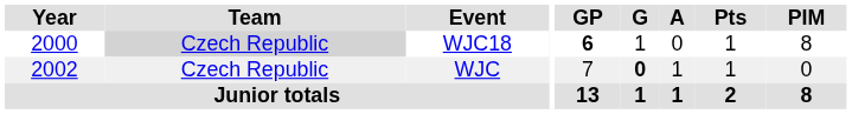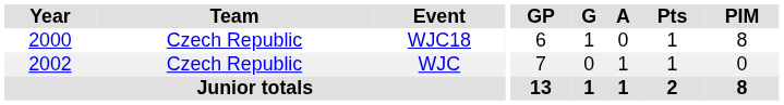WJC18 | Team: lightgrey background -> no background
WJC18 | GP: bold -> normal
WJC | G: bold -> normal
